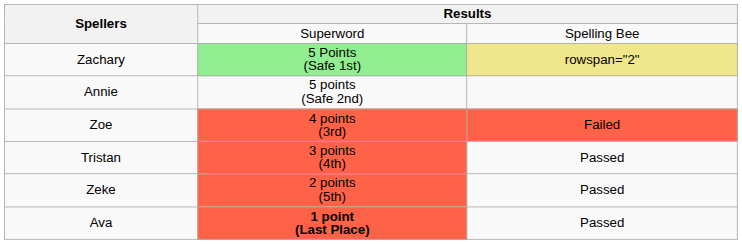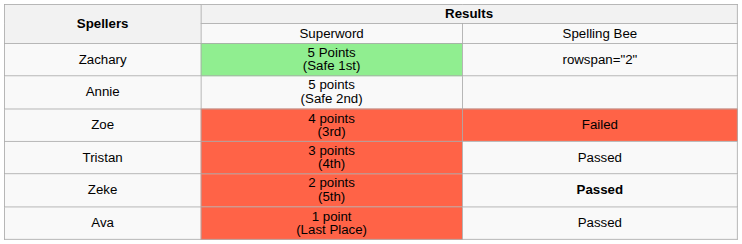Zachary | column 3: khaki background -> no background
Zeke | column 3: normal -> bold
Ava | column 2: bold -> normal
